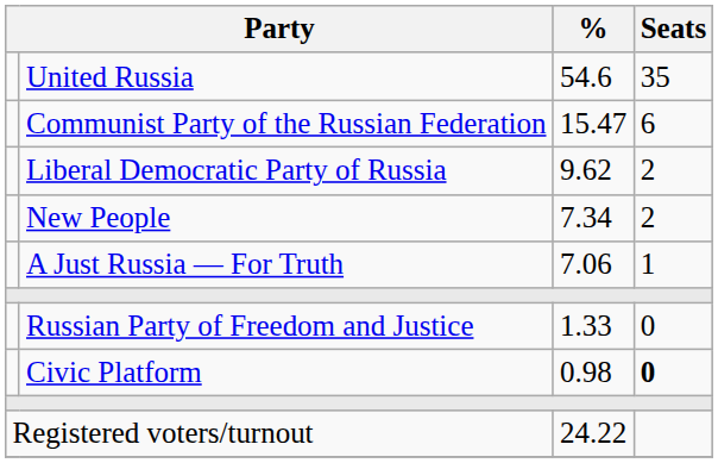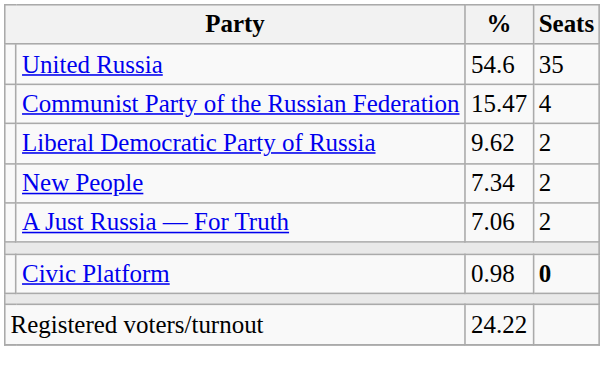Communist Party of the Russian Federation | Seats: 6 -> 4
A Just Russia — For Truth | Seats: 1 -> 2
- row: Russian Party of Freedom and Justice | 1.33 | 0
